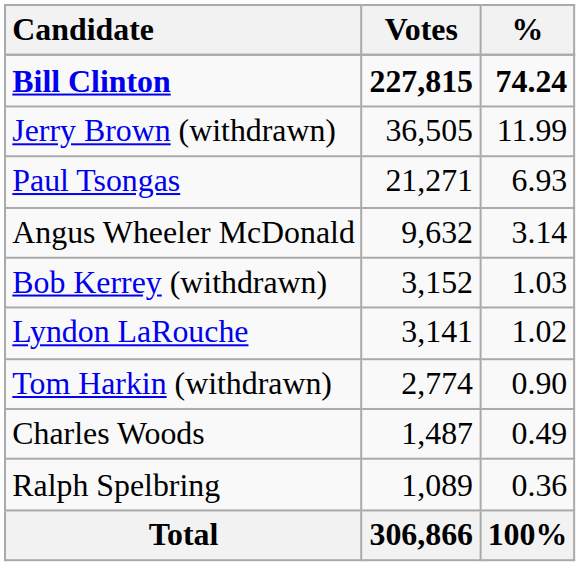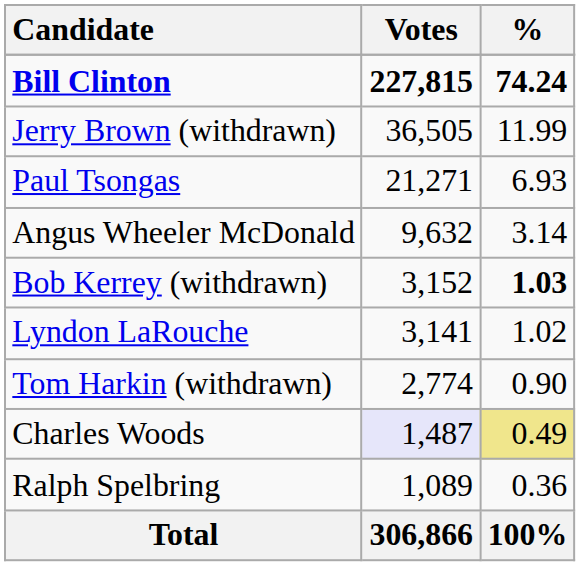Bob Kerrey (withdrawn) | %: normal -> bold
Charles Woods | Votes: no background -> lavender background
Charles Woods | %: no background -> khaki background
